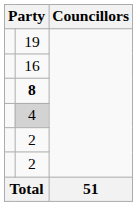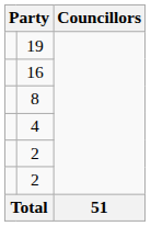8 | column 2: bold -> normal
4 | column 2: lightgrey background -> no background
